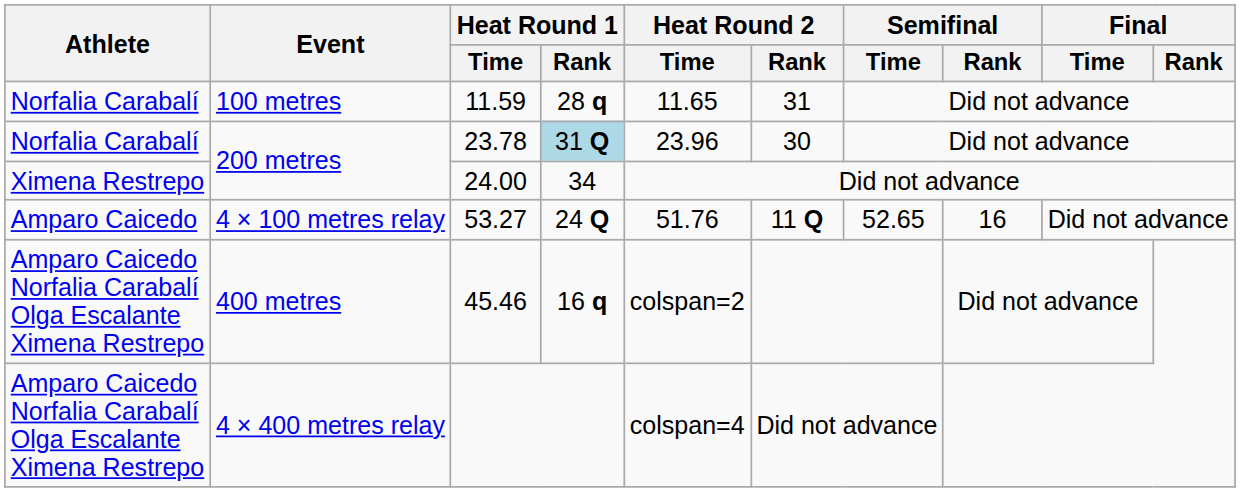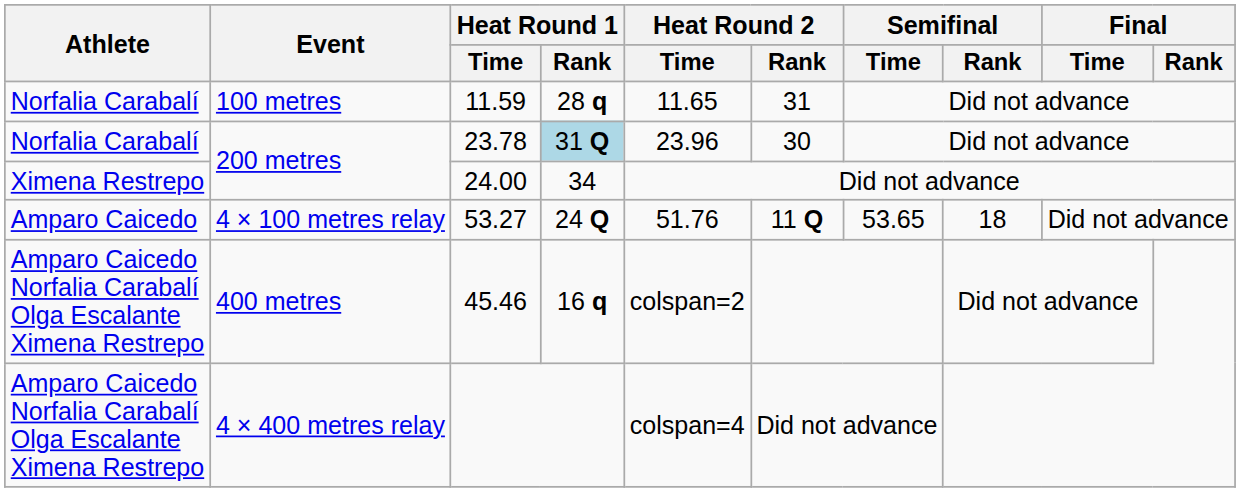53.27 | Semifinal / Time: 52.65 -> 53.65
53.27 | Semifinal / Rank: 16 -> 18
